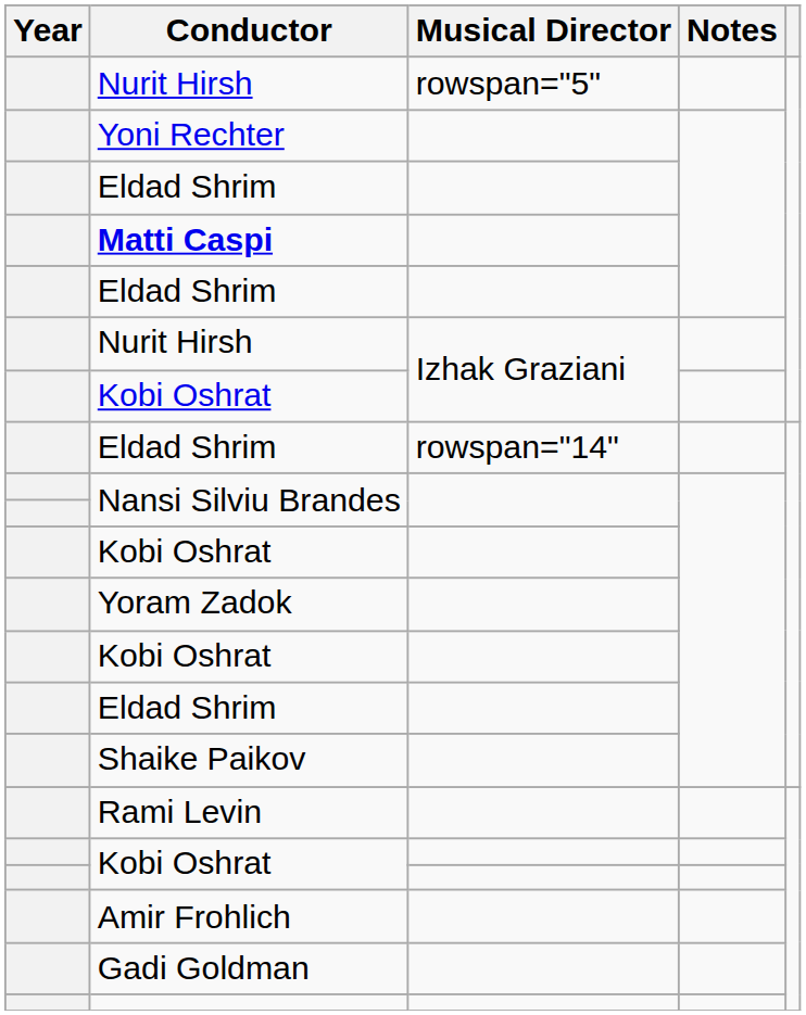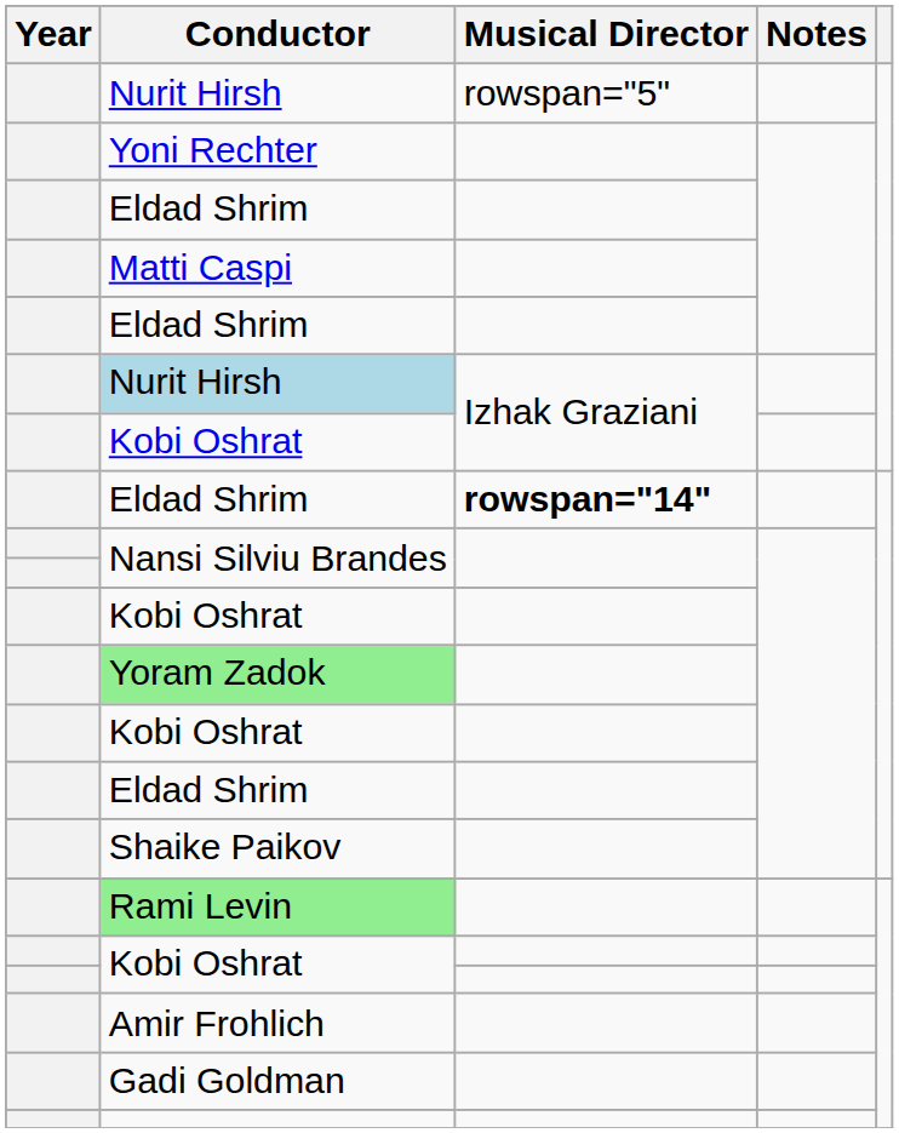Matti Caspi | Conductor: bold -> normal
Nurit Hirsh / Izhak Graziani | Conductor: no background -> lightblue background
Eldad Shrim / rowspan="14" | Musical Director: normal -> bold
Yoram Zadok | Conductor: no background -> lightgreen background
Rami Levin | Conductor: no background -> lightgreen background
